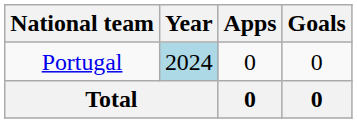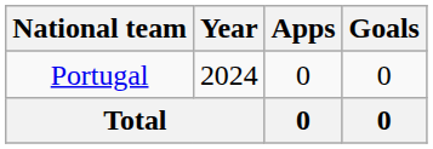Portugal | Year: lightblue background -> no background
